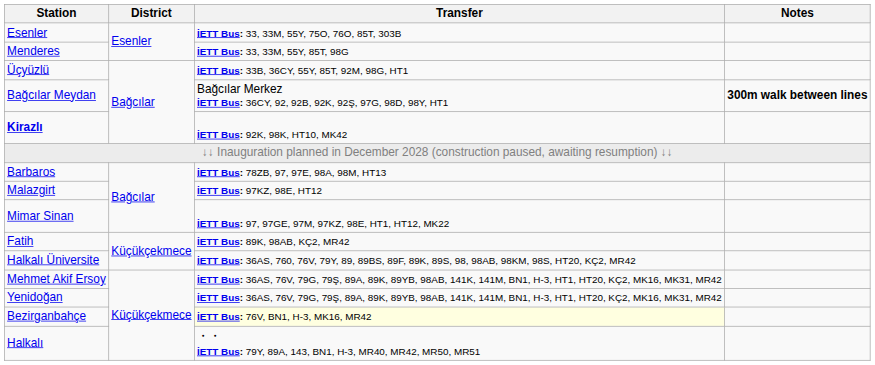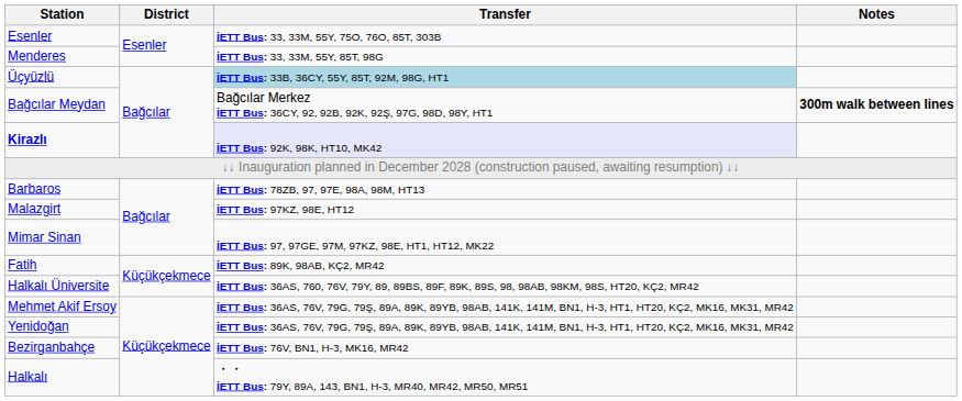Üçyüzlü | Transfer: no background -> lightblue background
Kirazlı | Transfer: no background -> lavender background
Bezirganbahçe | Transfer: lightyellow background -> no background
